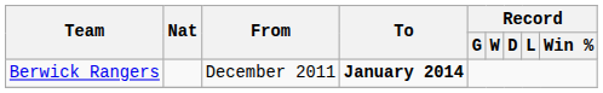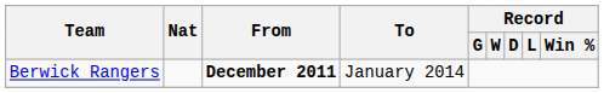Berwick Rangers | From: normal -> bold
Berwick Rangers | To: bold -> normal
